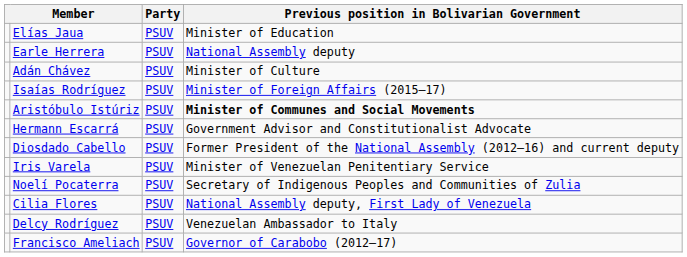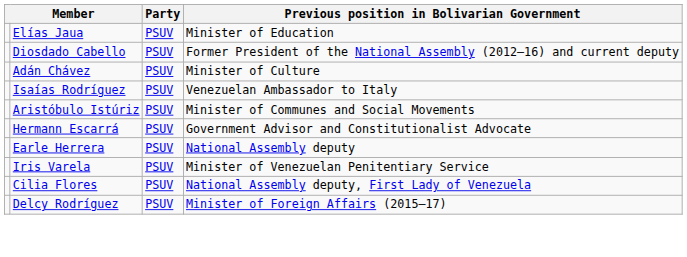rows swapped: Diosdado Cabello <-> Earle Herrera
Isaías Rodríguez | Previous position in Bolivarian Government: Minister of Foreign Affairs (2015–17) -> Venezuelan Ambassador to Italy
Aristóbulo Istúriz | Previous position in Bolivarian Government: bold -> normal
- row: Noelí Pocaterra | PSUV | Secretary of Indigenous Peoples and Communities of Zulia
Delcy Rodríguez | Previous position in Bolivarian Government: Venezuelan Ambassador to Italy -> Minister of Foreign Affairs (2015–17)
- row: Francisco Ameliach | PSUV | Governor of Carabobo (2012–17)
